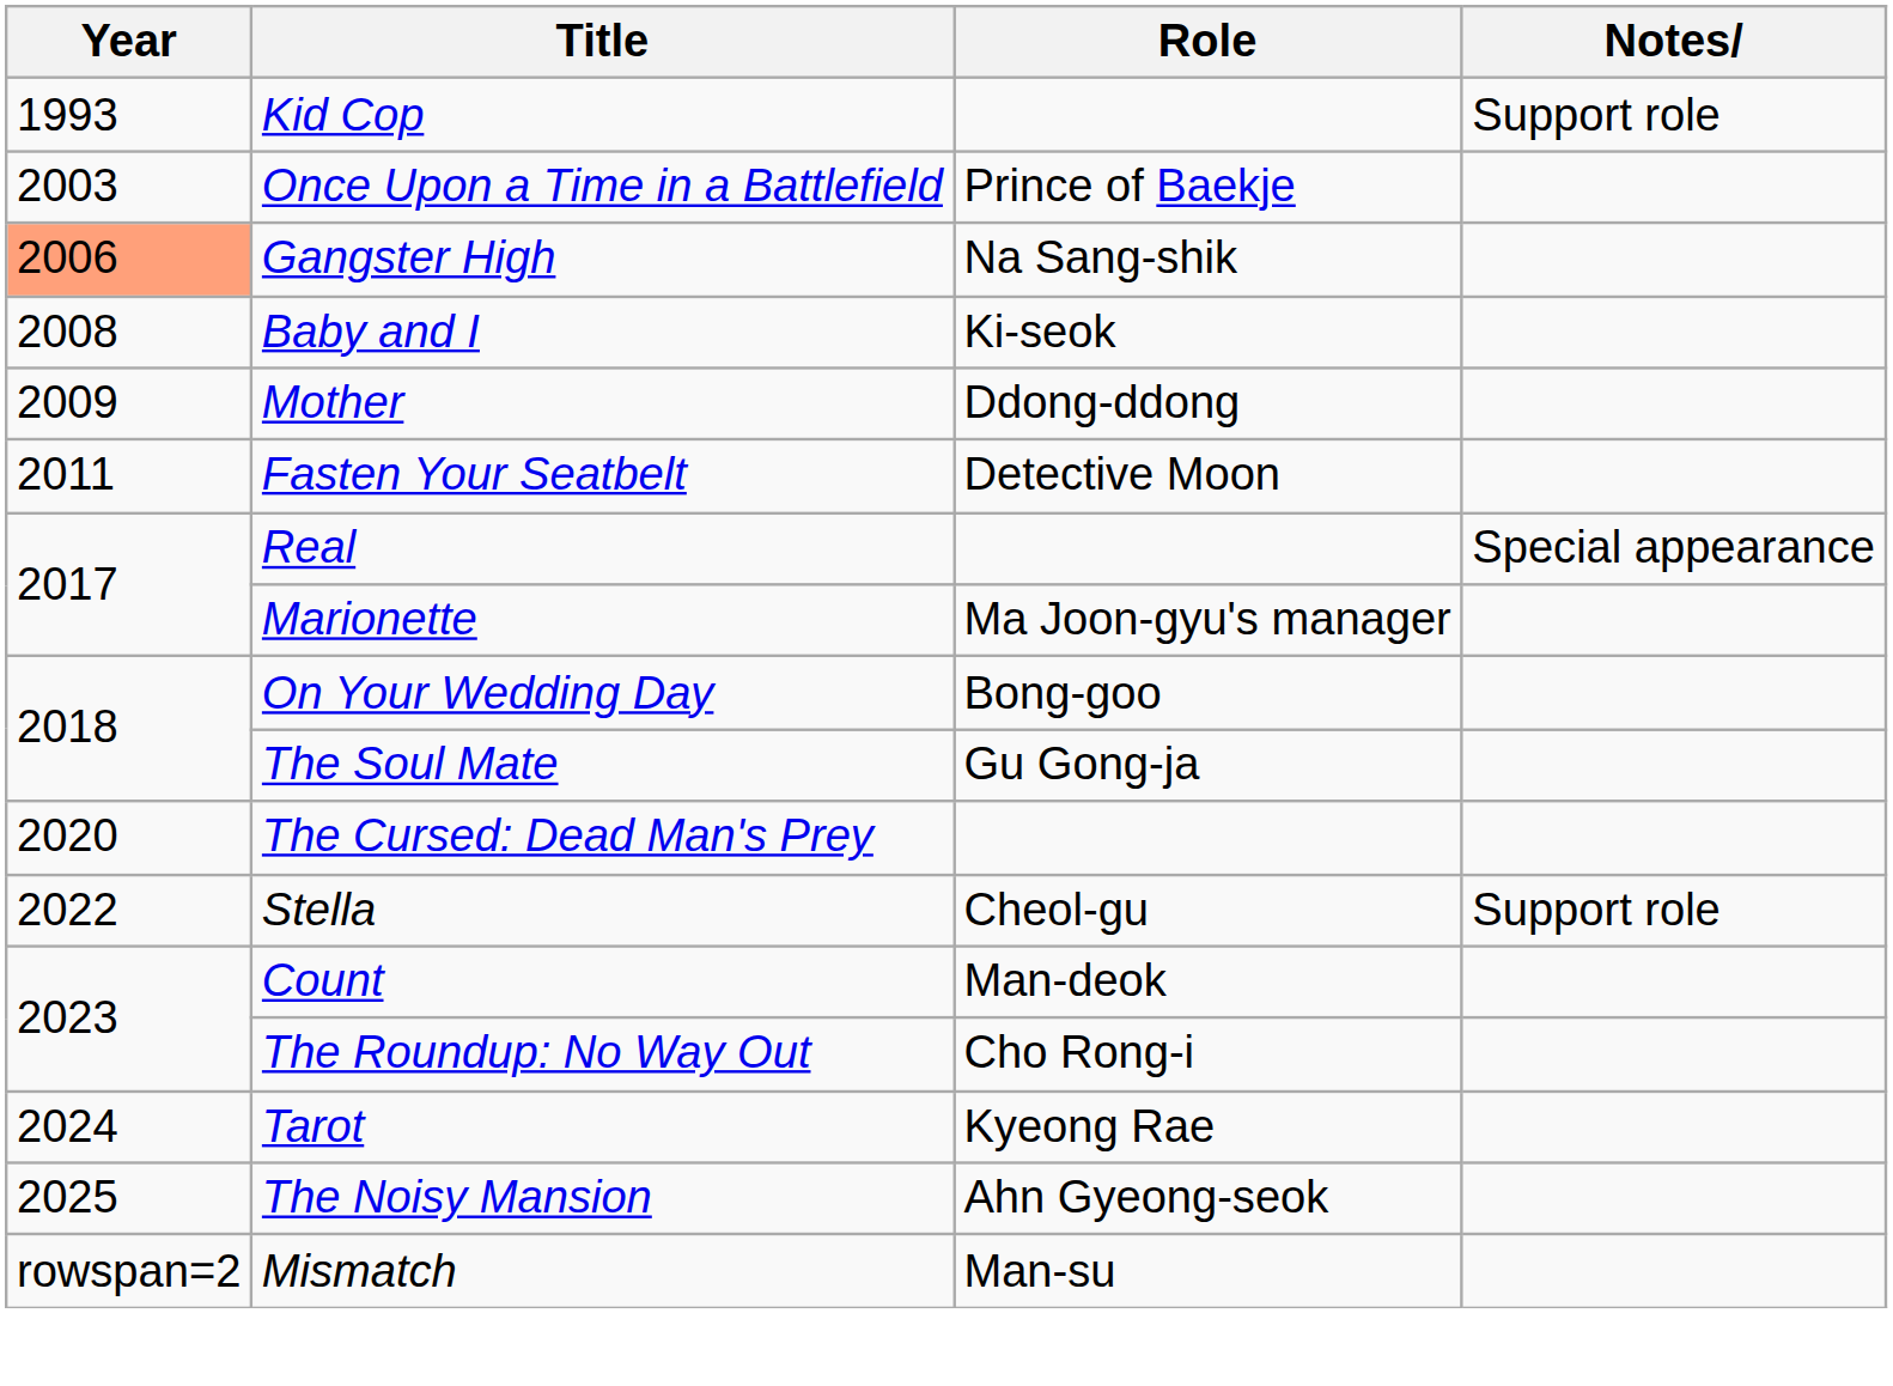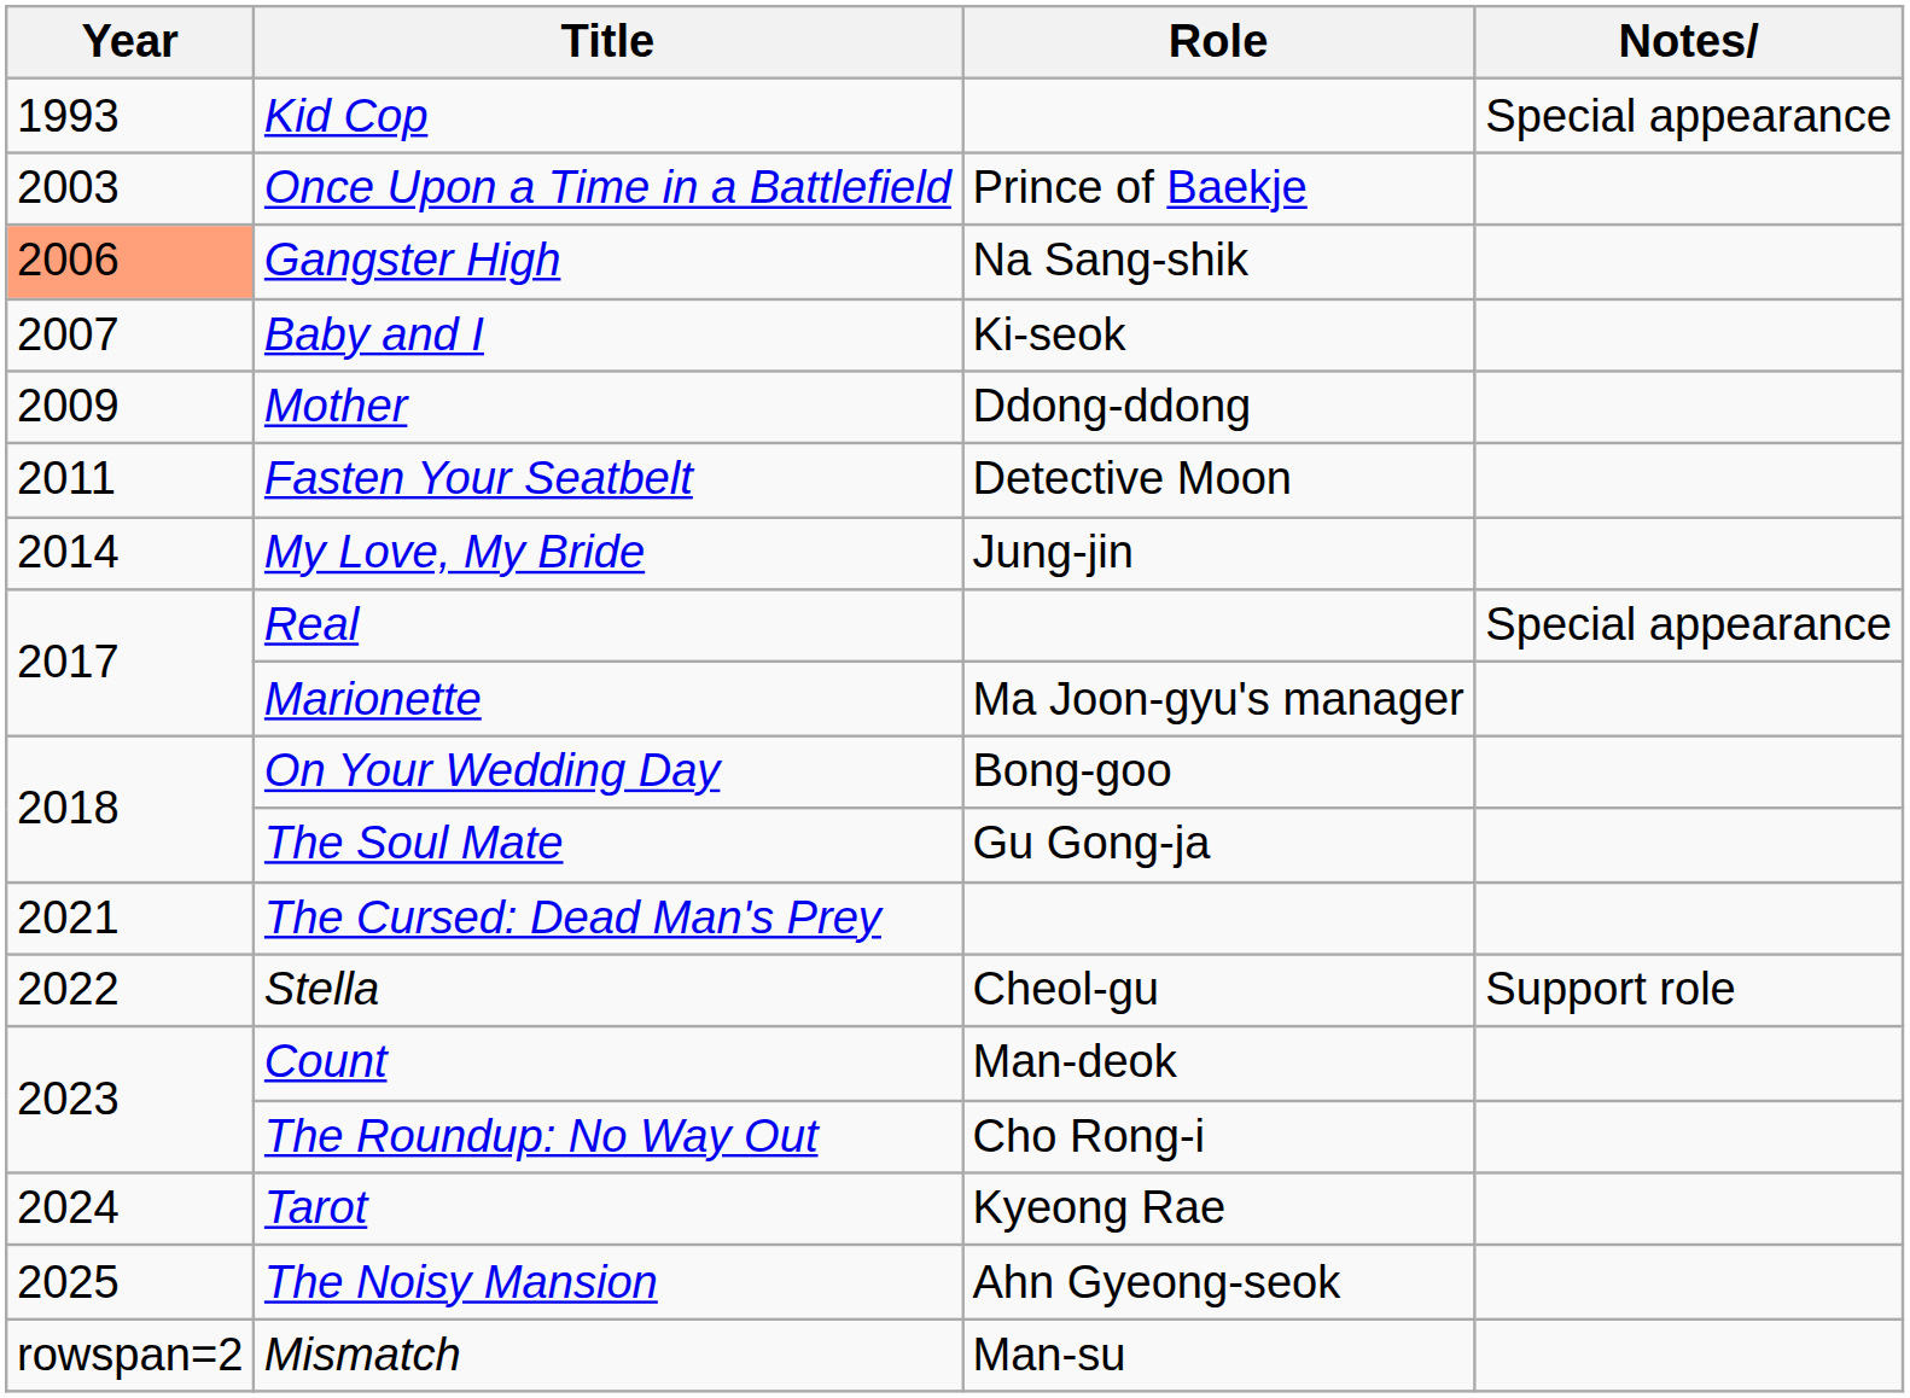Kid Cop | Notes: Support role -> Special appearance
Baby and I | Year: 2008 -> 2007
+ row: 2014 | My Love, My Bride | Jung-jin
The Cursed: Dead Man's Prey | Year: 2020 -> 2021
